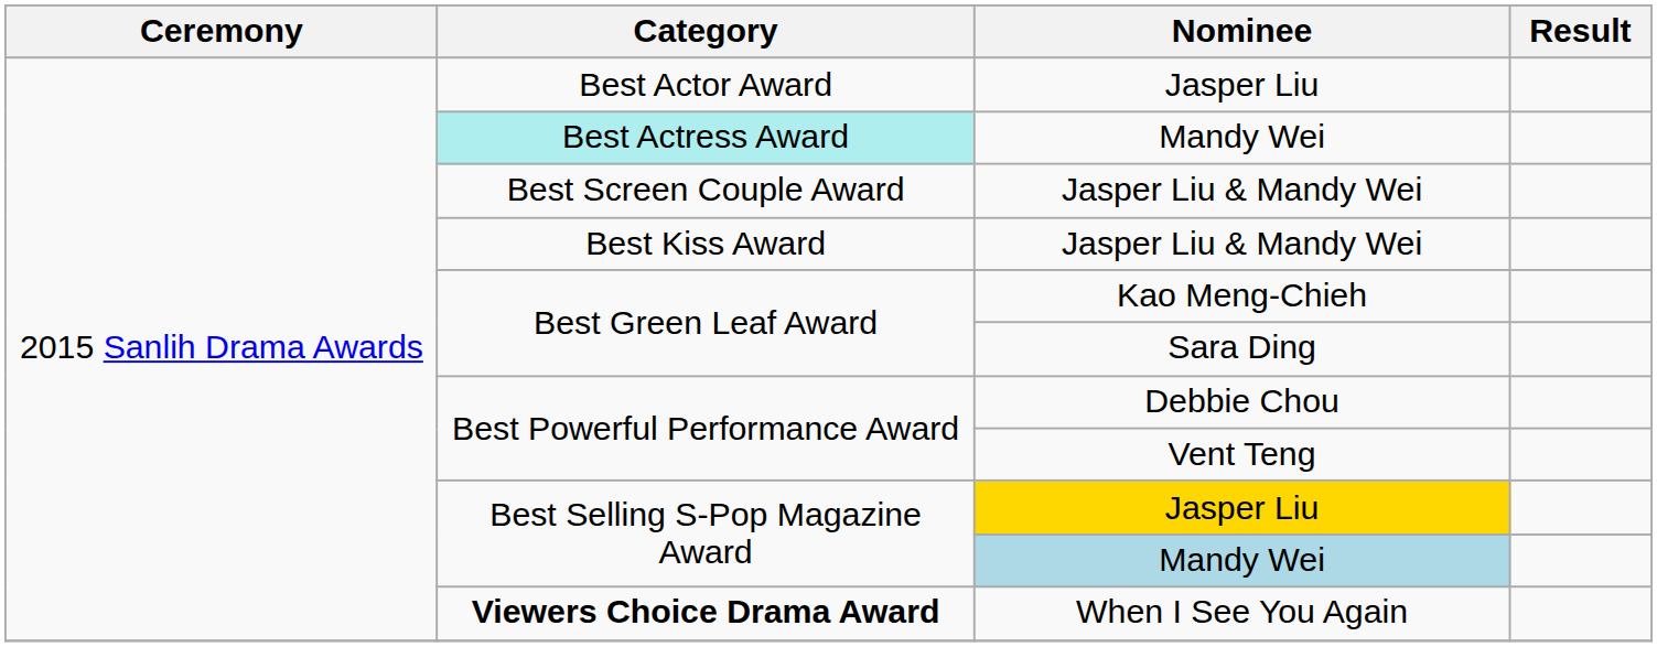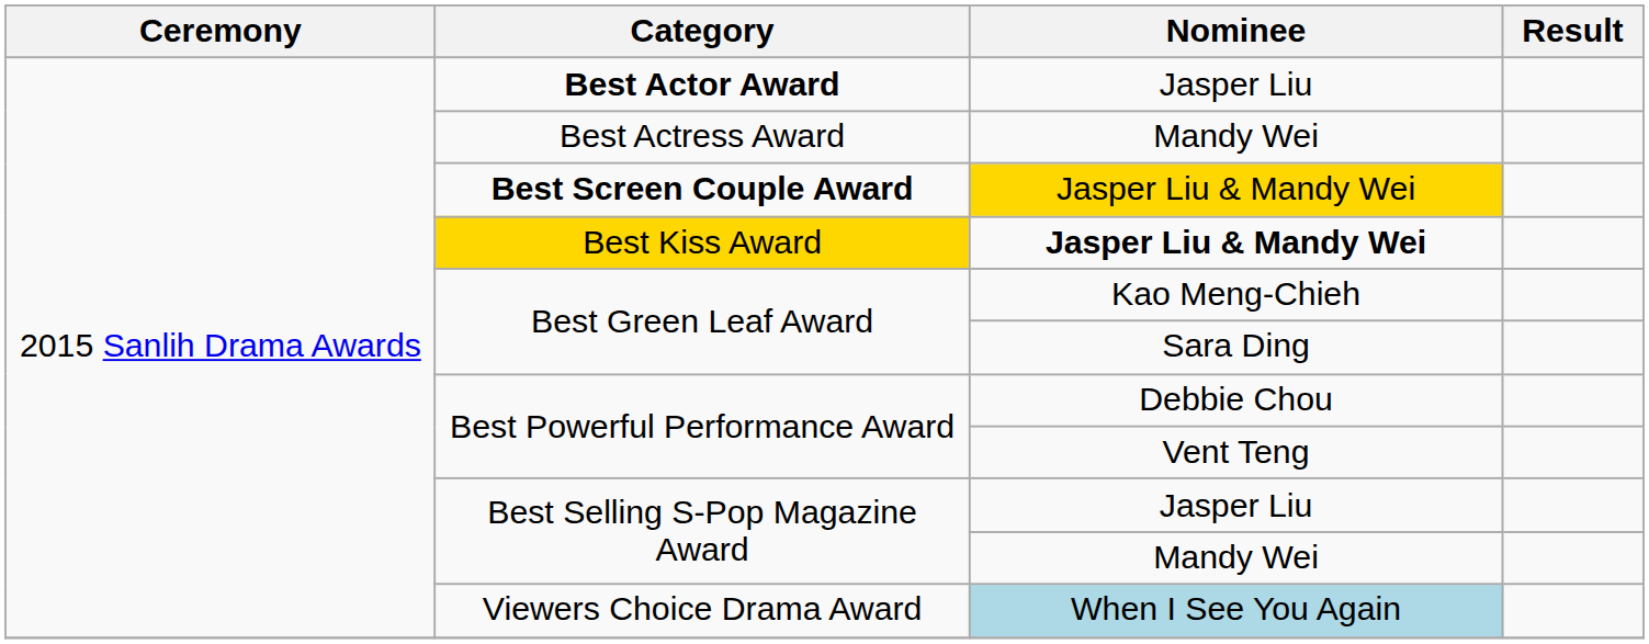Best Actor Award | Category: normal -> bold
Best Actress Award | Category: paleturquoise background -> no background
Best Screen Couple Award | Category: normal -> bold
Best Screen Couple Award | Nominee: no background -> gold background
Best Kiss Award | Category: no background -> gold background
Best Kiss Award | Nominee: normal -> bold
Best Selling S-Pop Magazine Award / Jasper Liu | Nominee: gold background -> no background
Best Selling S-Pop Magazine Award / Mandy Wei | Nominee: lightblue background -> no background
Viewers Choice Drama Award | Category: bold -> normal
Viewers Choice Drama Award | Nominee: no background -> lightblue background
